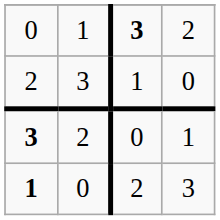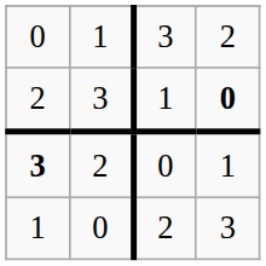row 1 | column 3: bold -> normal
row 2 | column 4: normal -> bold
row 4 | column 1: bold -> normal
